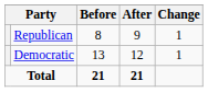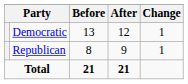rows swapped: Democratic <-> Republican
